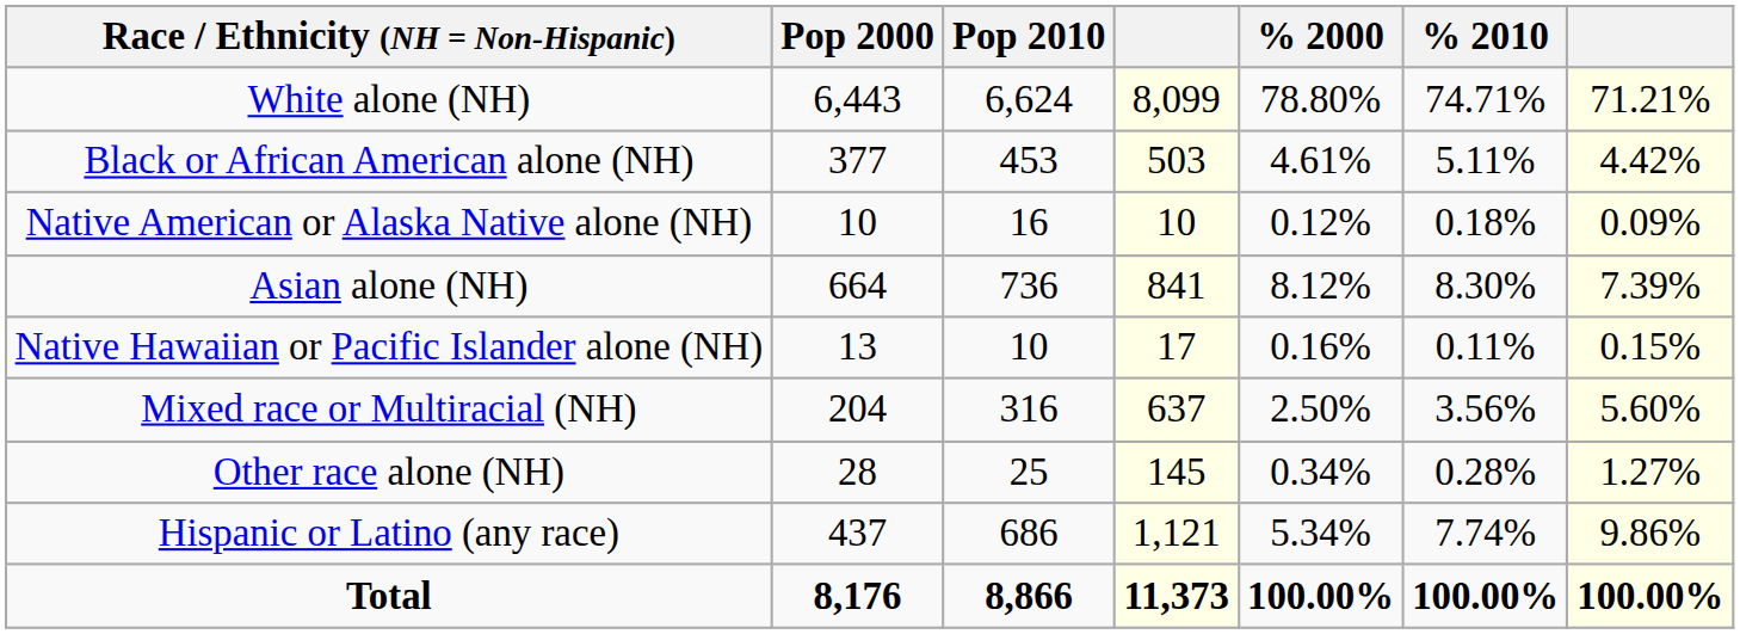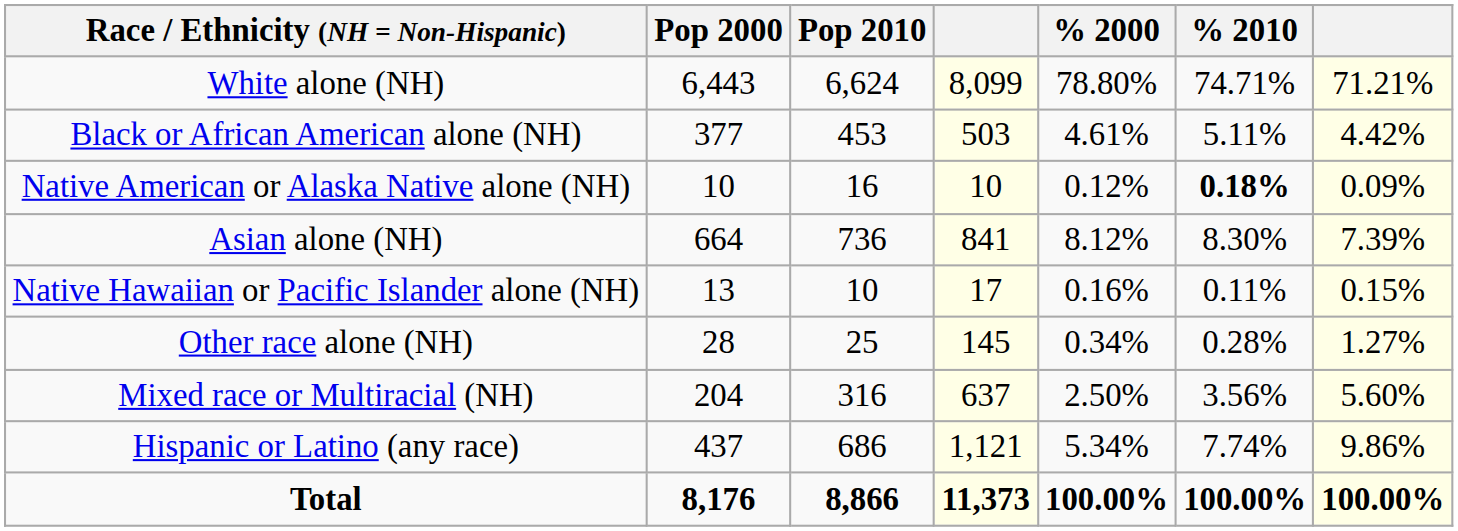Native American or Alaska Native alone (NH) | % 2010: normal -> bold
rows swapped: Other race alone (NH) <-> Mixed race or Multiracial (NH)
